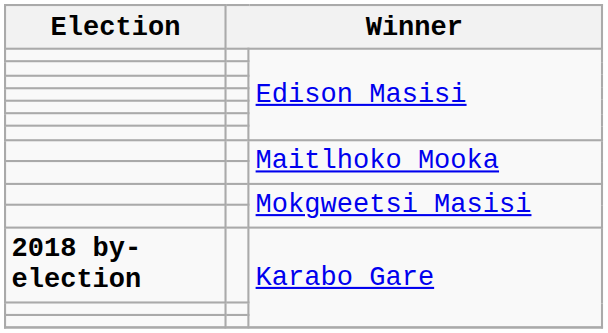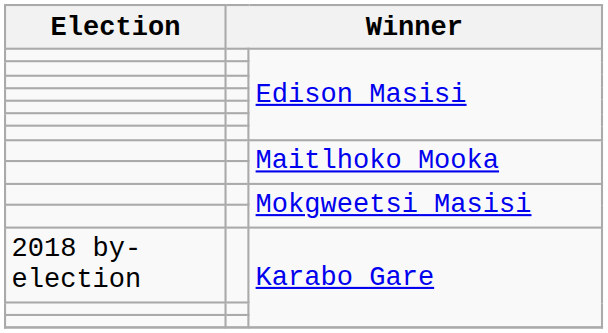2018 by-election / Karabo Gare | Election: bold -> normal
